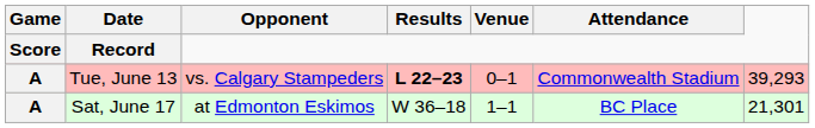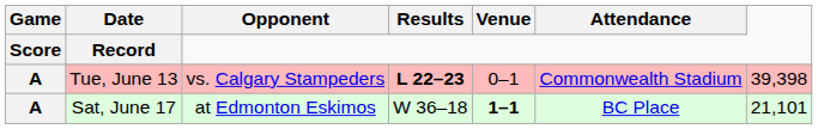Tue, June 13 | column 7: 39,293 -> 39,398
Sat, June 17 | Venue: normal -> bold
Sat, June 17 | column 7: 21,301 -> 21,101
